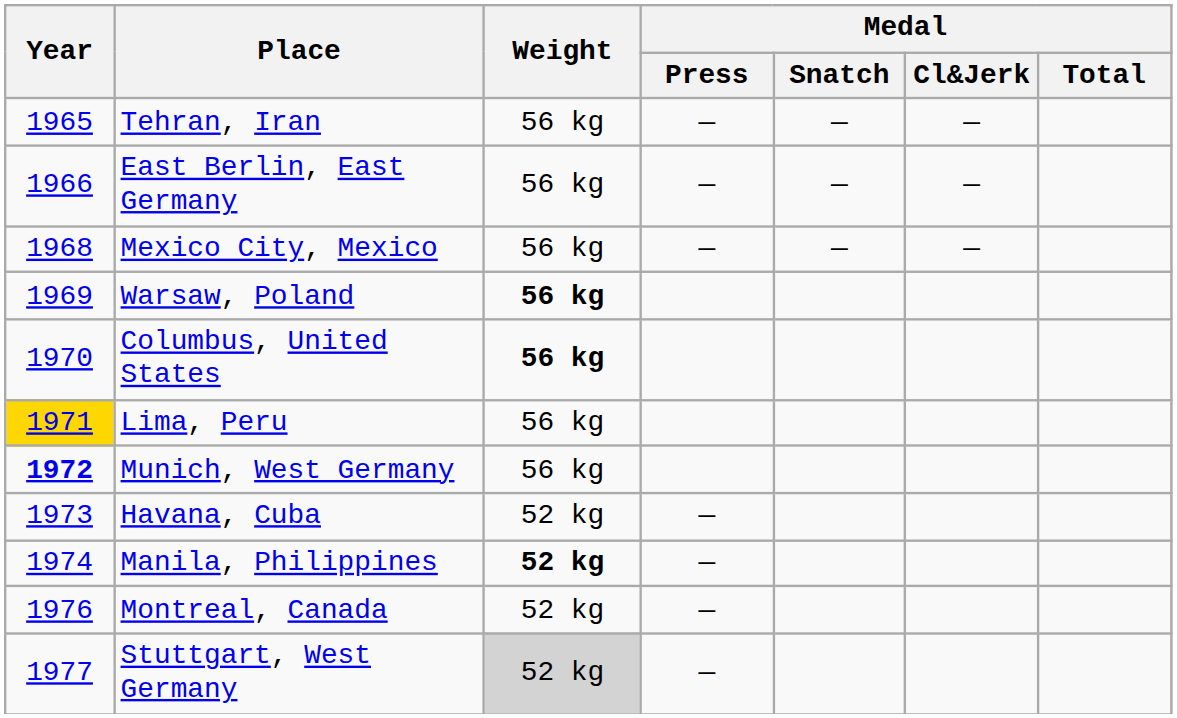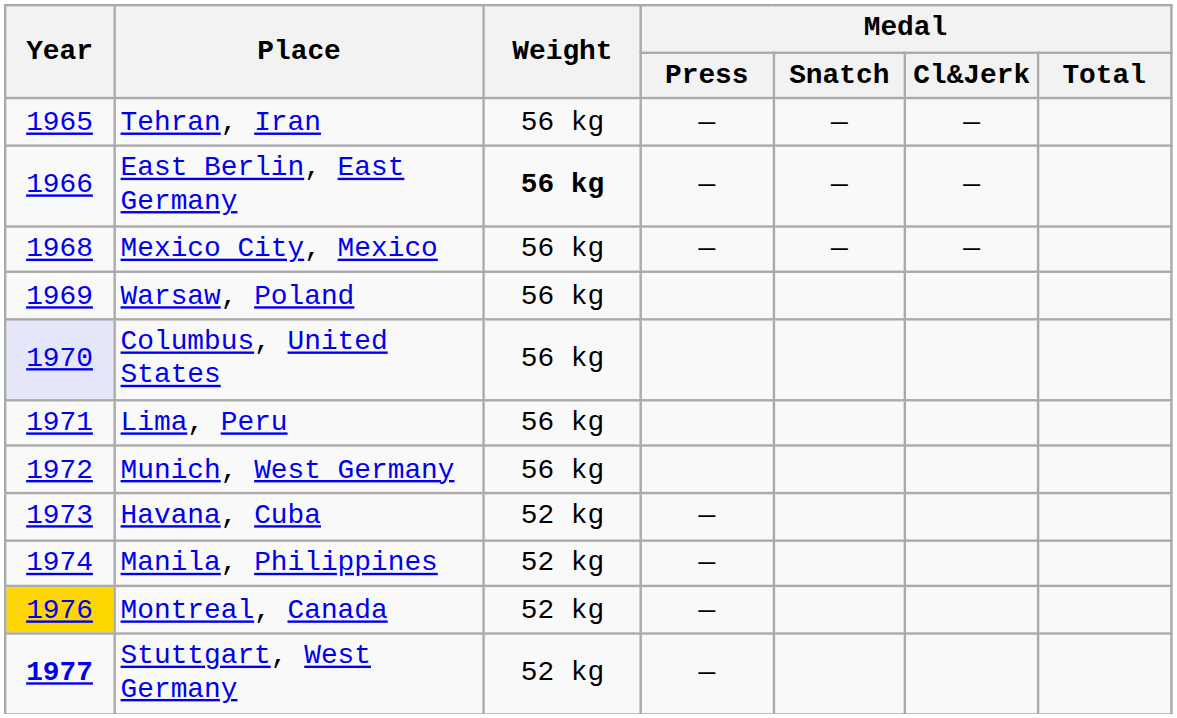East Berlin, East Germany | Weight: normal -> bold
Warsaw, Poland | Weight: bold -> normal
Columbus, United States | Year: no background -> lavender background
Columbus, United States | Weight: bold -> normal
Lima, Peru | Year: gold background -> no background
Munich, West Germany | Year: bold -> normal
Manila, Philippines | Weight: bold -> normal
Montreal, Canada | Year: no background -> gold background
Stuttgart, West Germany | Year: normal -> bold
Stuttgart, West Germany | Weight: lightgrey background -> no background
